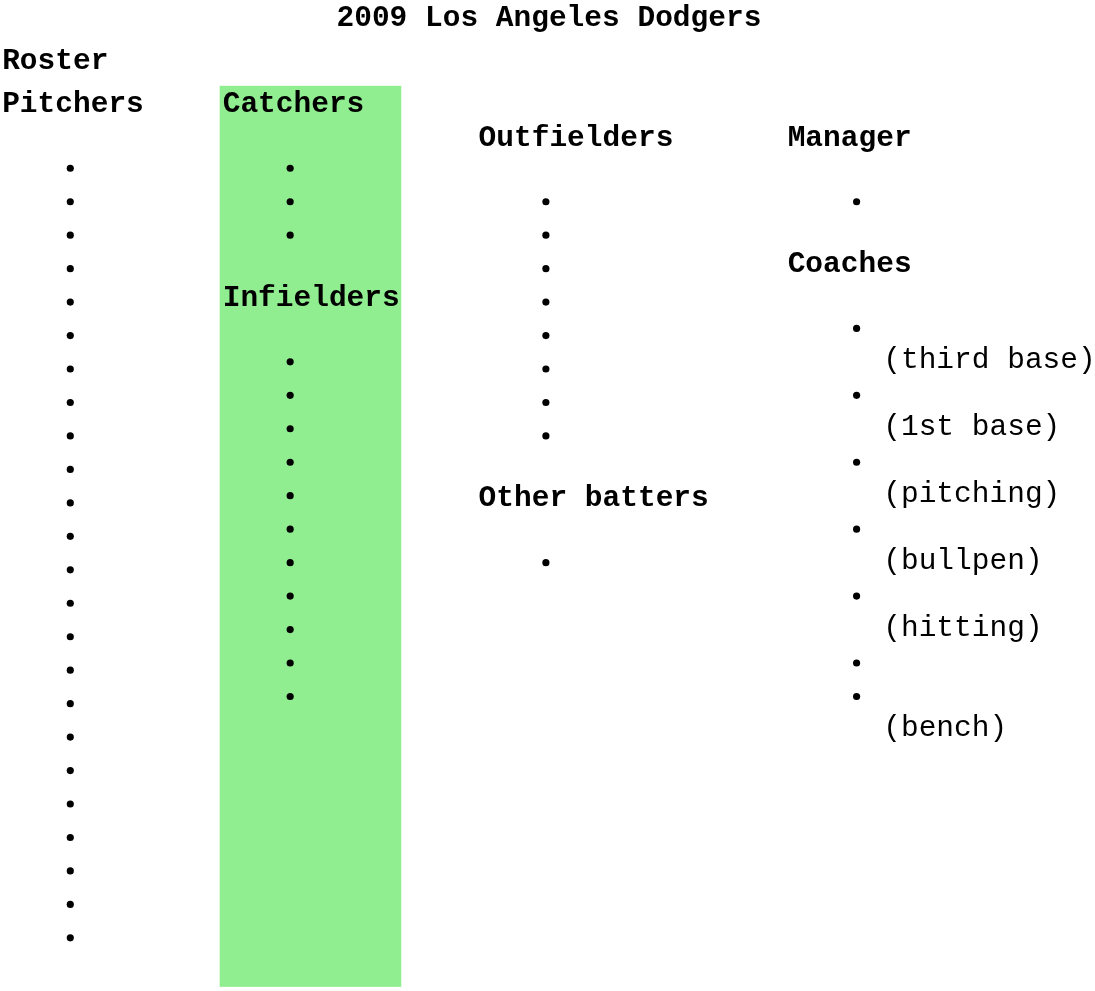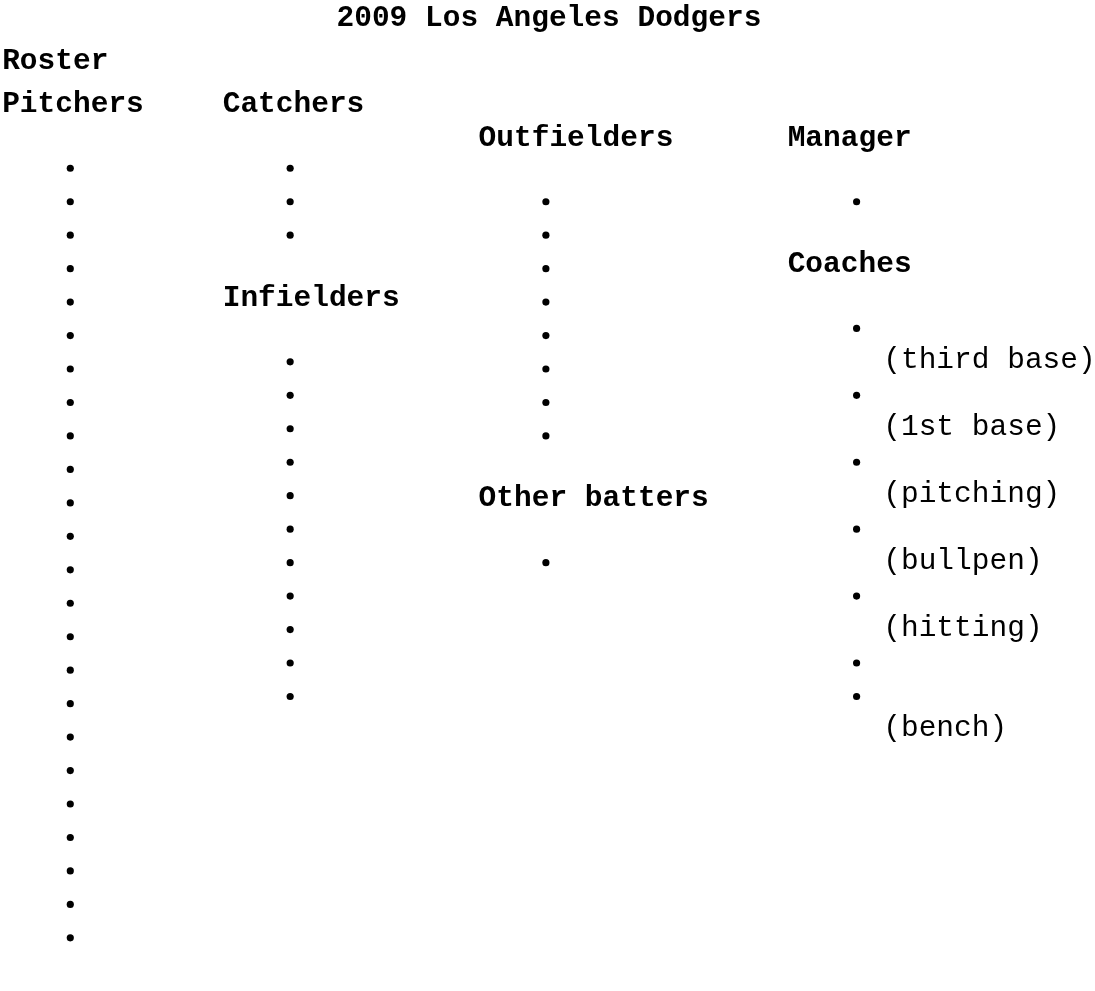Pitchers | column 2: lightgreen background -> no background
